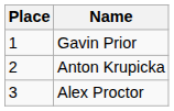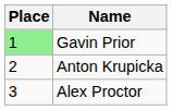Gavin Prior | Place: no background -> lightgreen background
